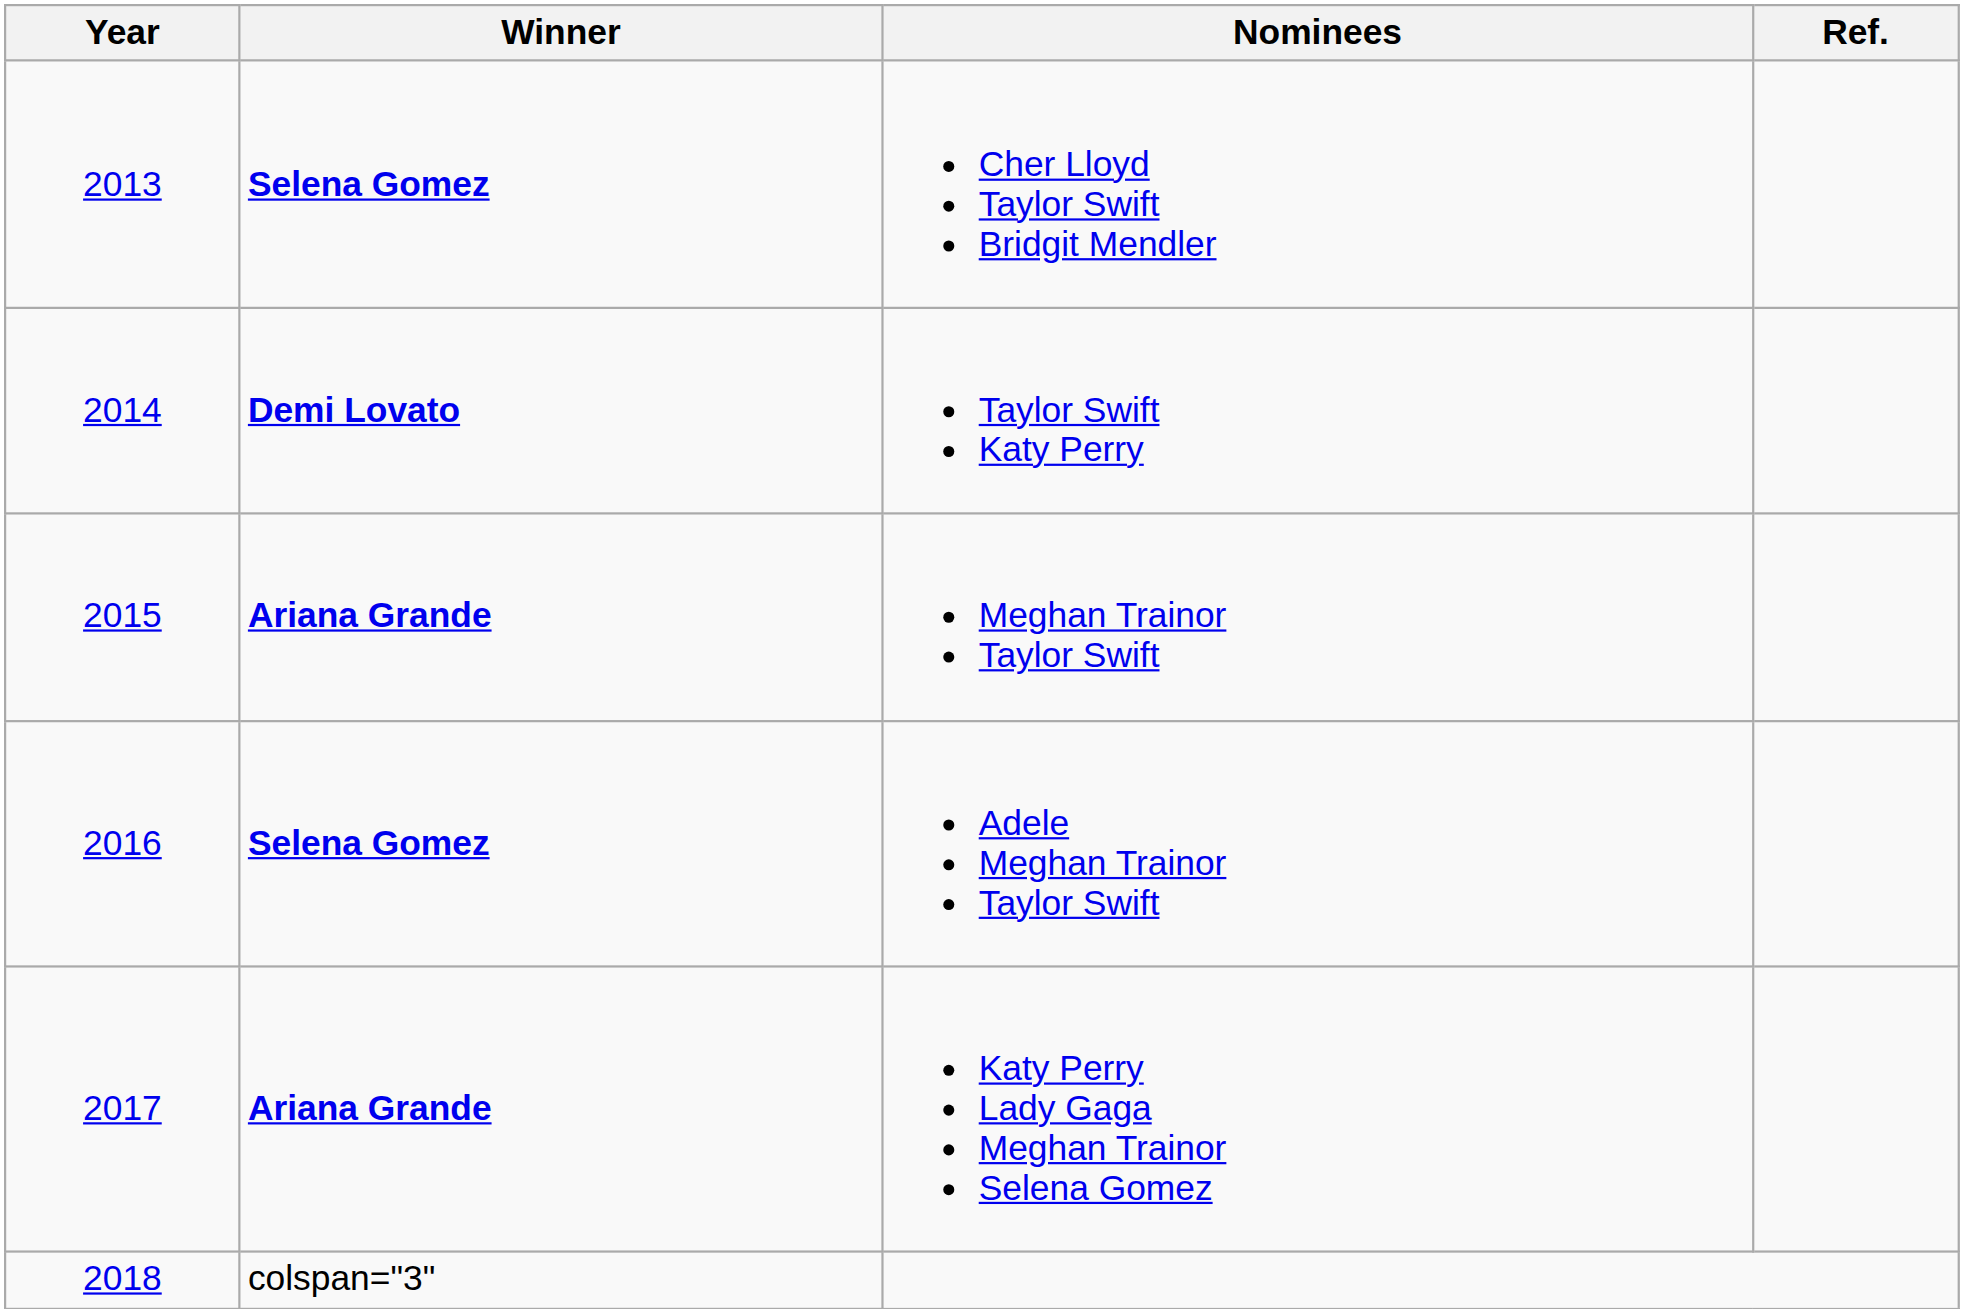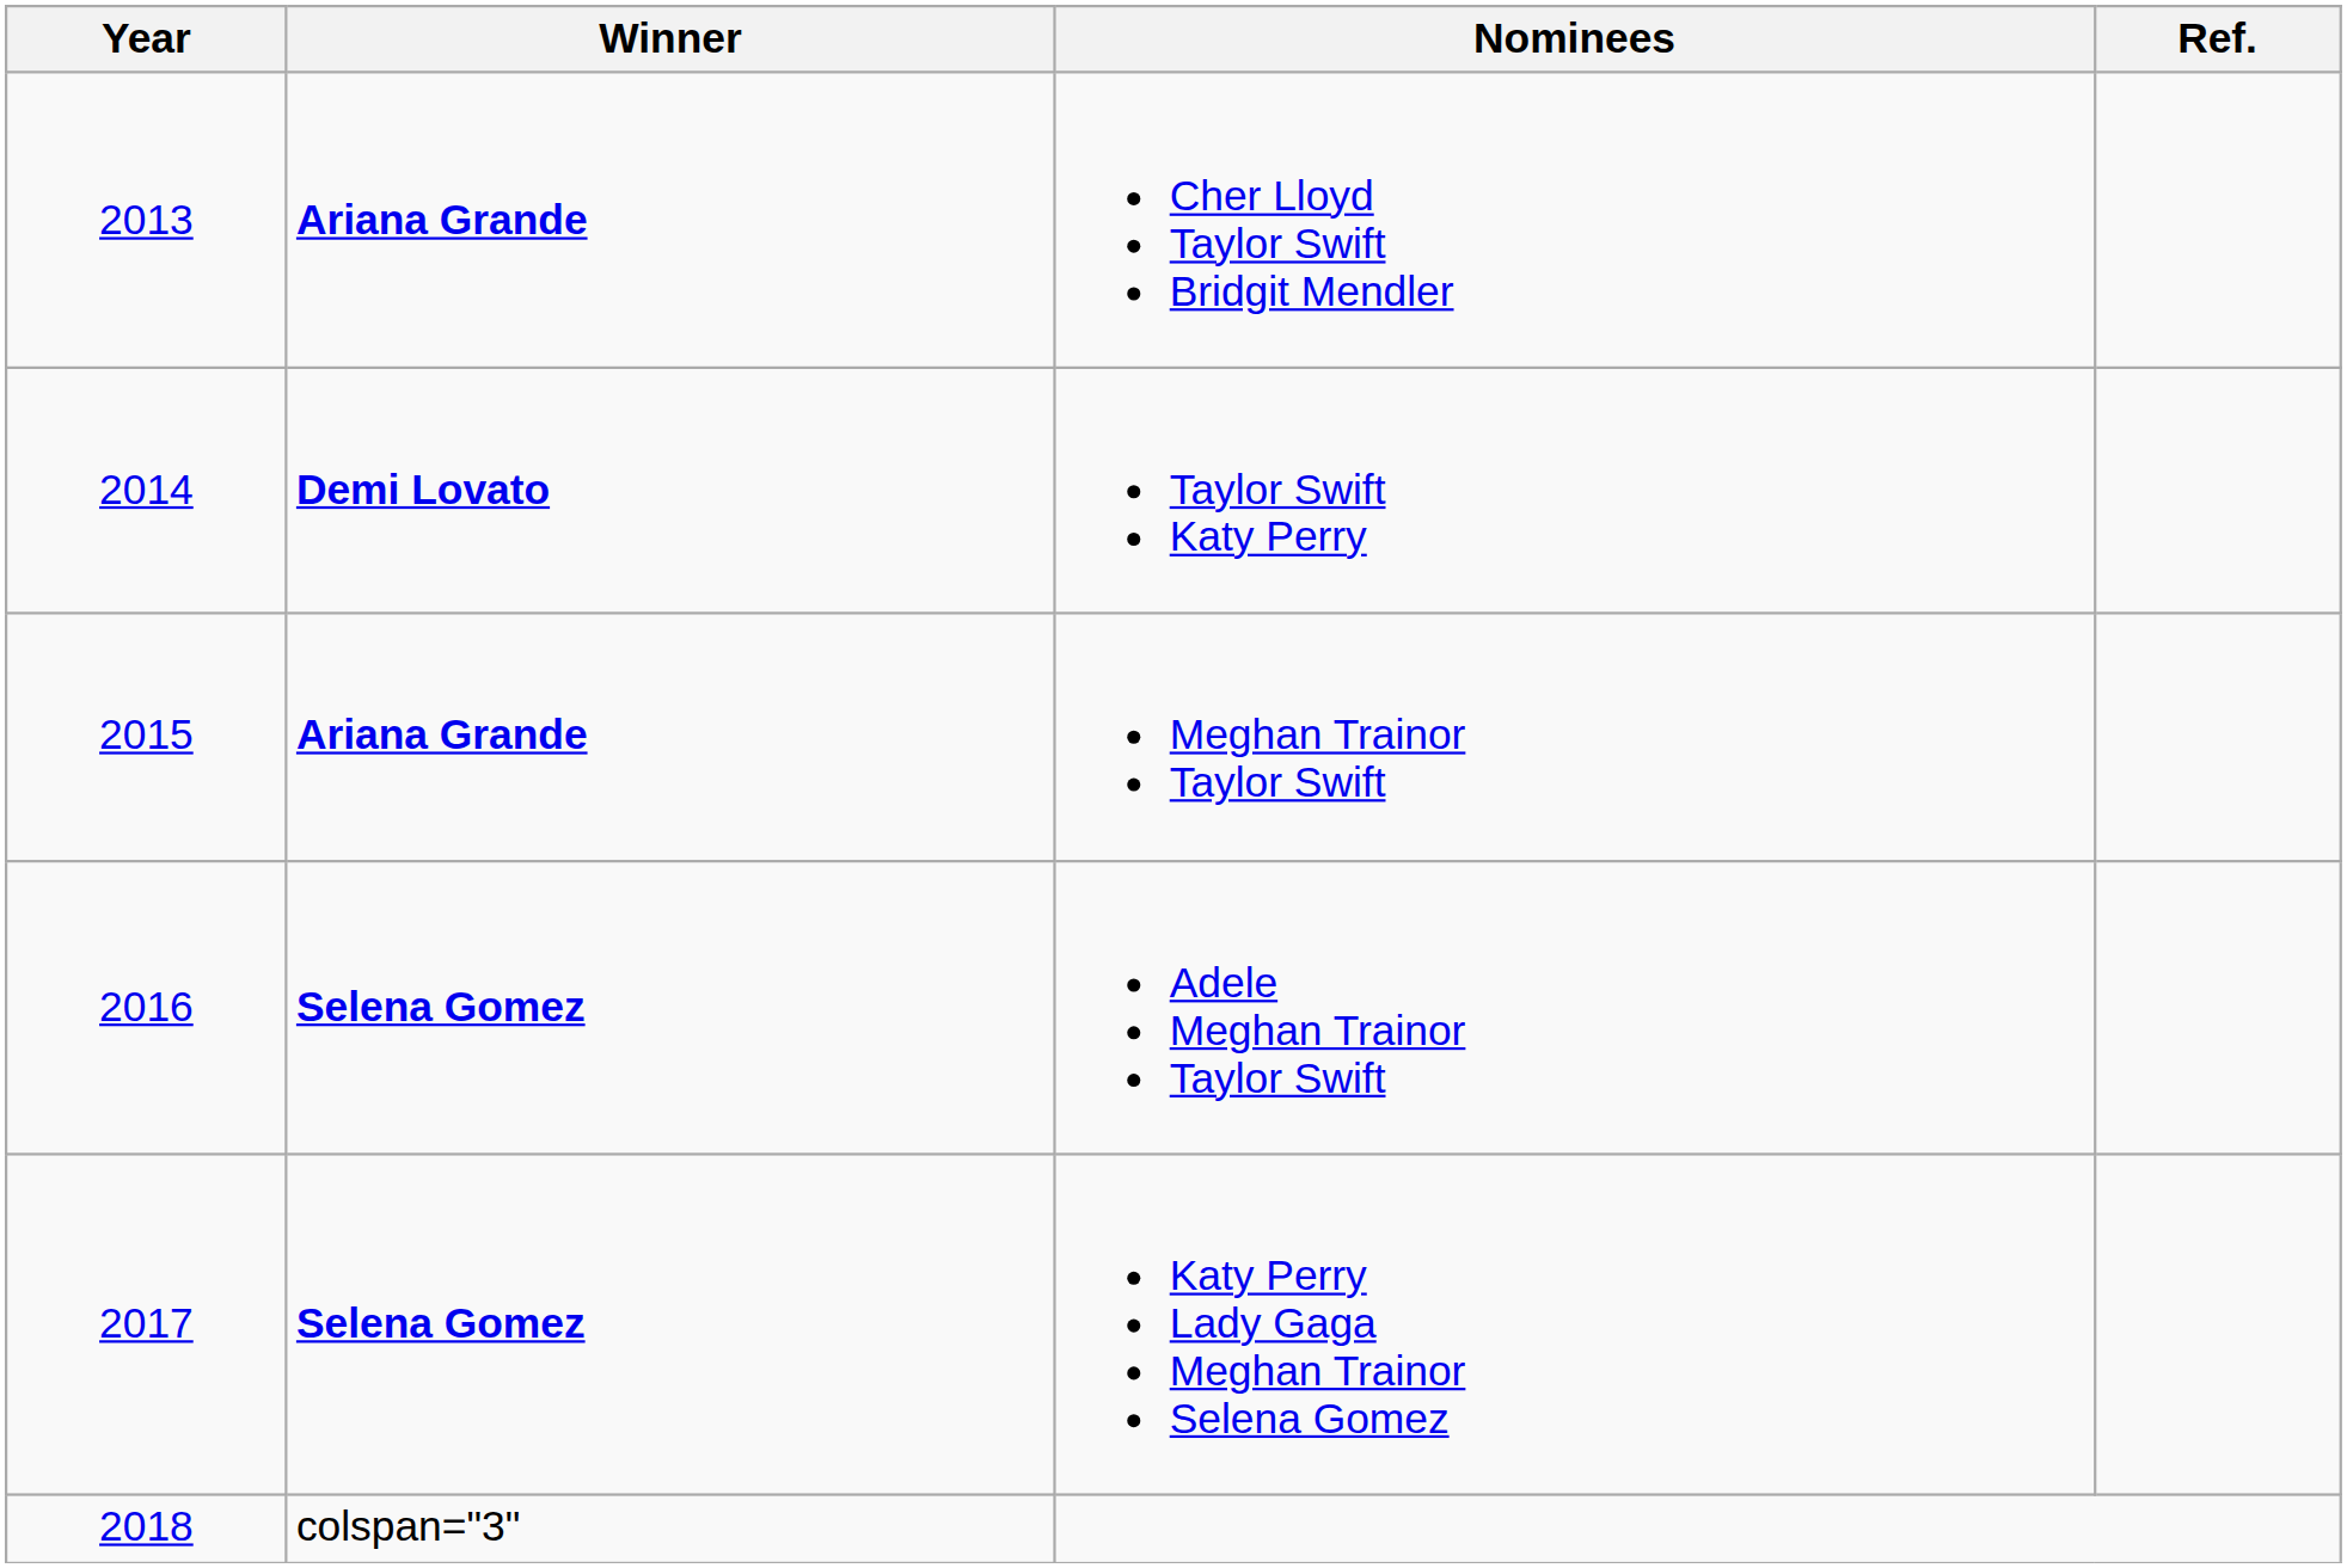Cher Lloyd Taylor Swift Bridgit Mendler | Winner: Selena Gomez -> Ariana Grande
Katy Perry Lady Gaga Meghan Trainor Selena Gomez | Winner: Ariana Grande -> Selena Gomez
